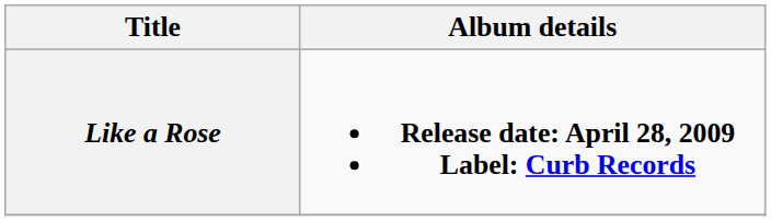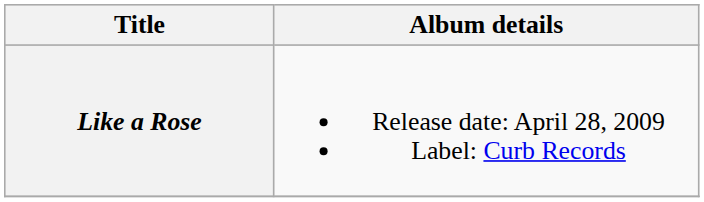Like a Rose | Album details: bold -> normal
